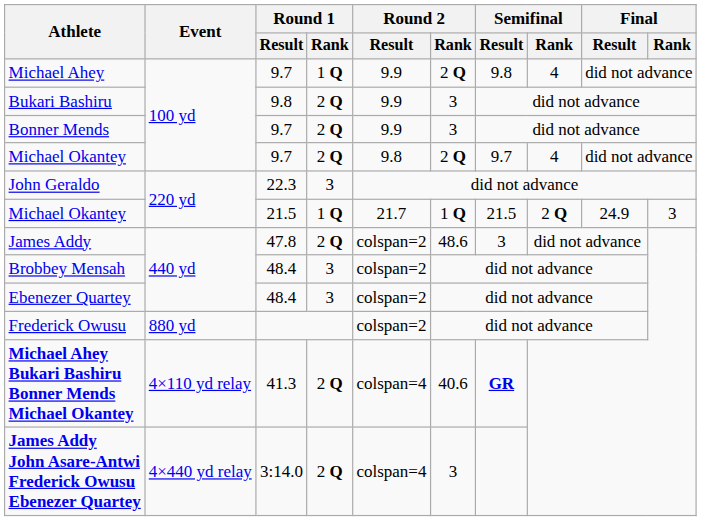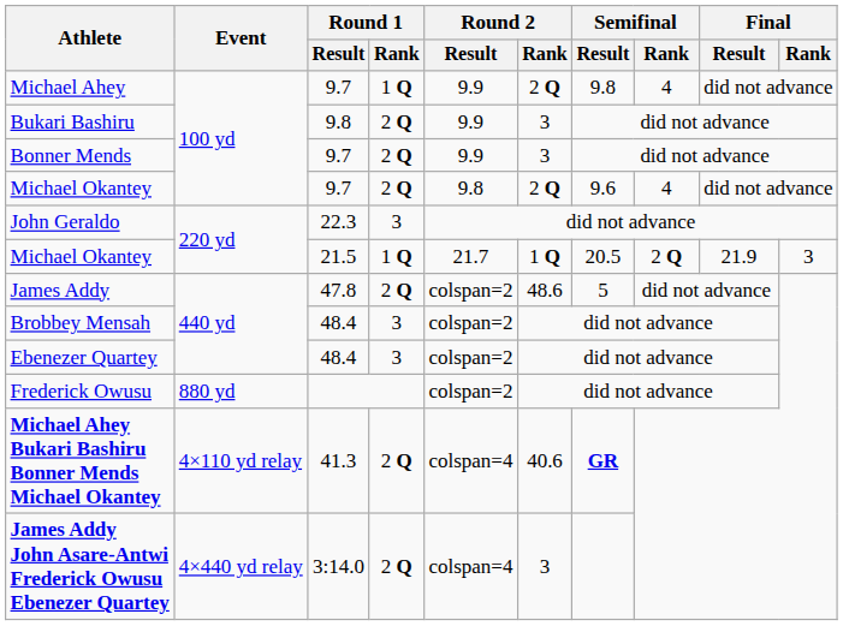Michael Okantey / 9.7 | Semifinal / Result: 9.7 -> 9.6
Michael Okantey / 21.5 | Semifinal / Result: 21.5 -> 20.5
Michael Okantey / 21.5 | Final / Result: 24.9 -> 21.9
James Addy | Semifinal / Result: 3 -> 5
